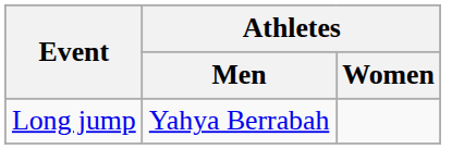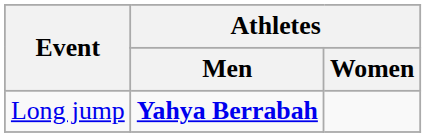Long jump | Athletes / Men: normal -> bold
